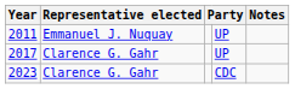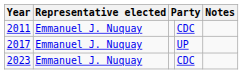2011 | column 4: UP -> CDC
2017 | Representative elected: Clarence G. Gahr -> Emmanuel J. Nuquay
2023 | Representative elected: Clarence G. Gahr -> Emmanuel J. Nuquay
